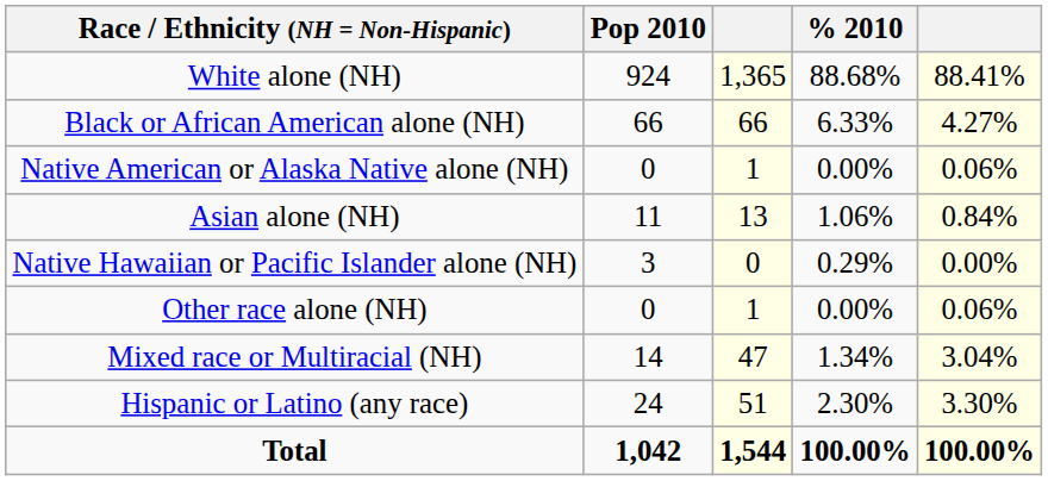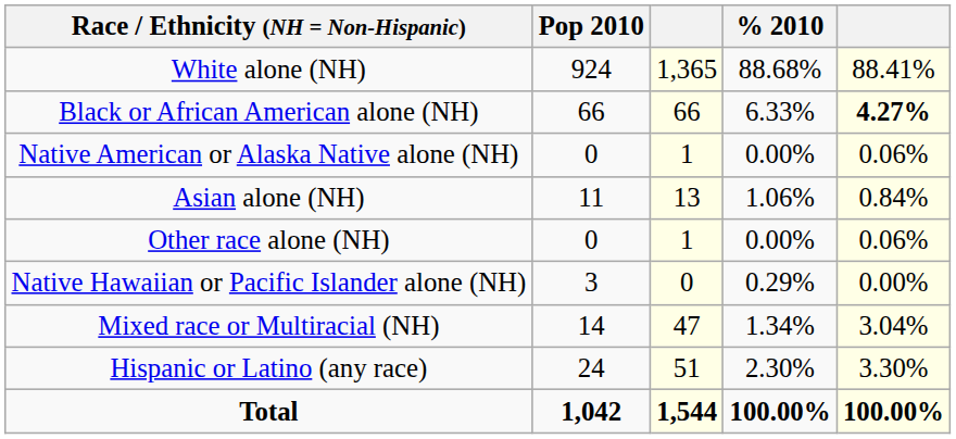Black or African American alone (NH) | column 5: normal -> bold
rows swapped: Native Hawaiian or Pacific Islander alone (NH) <-> Other race alone (NH)
